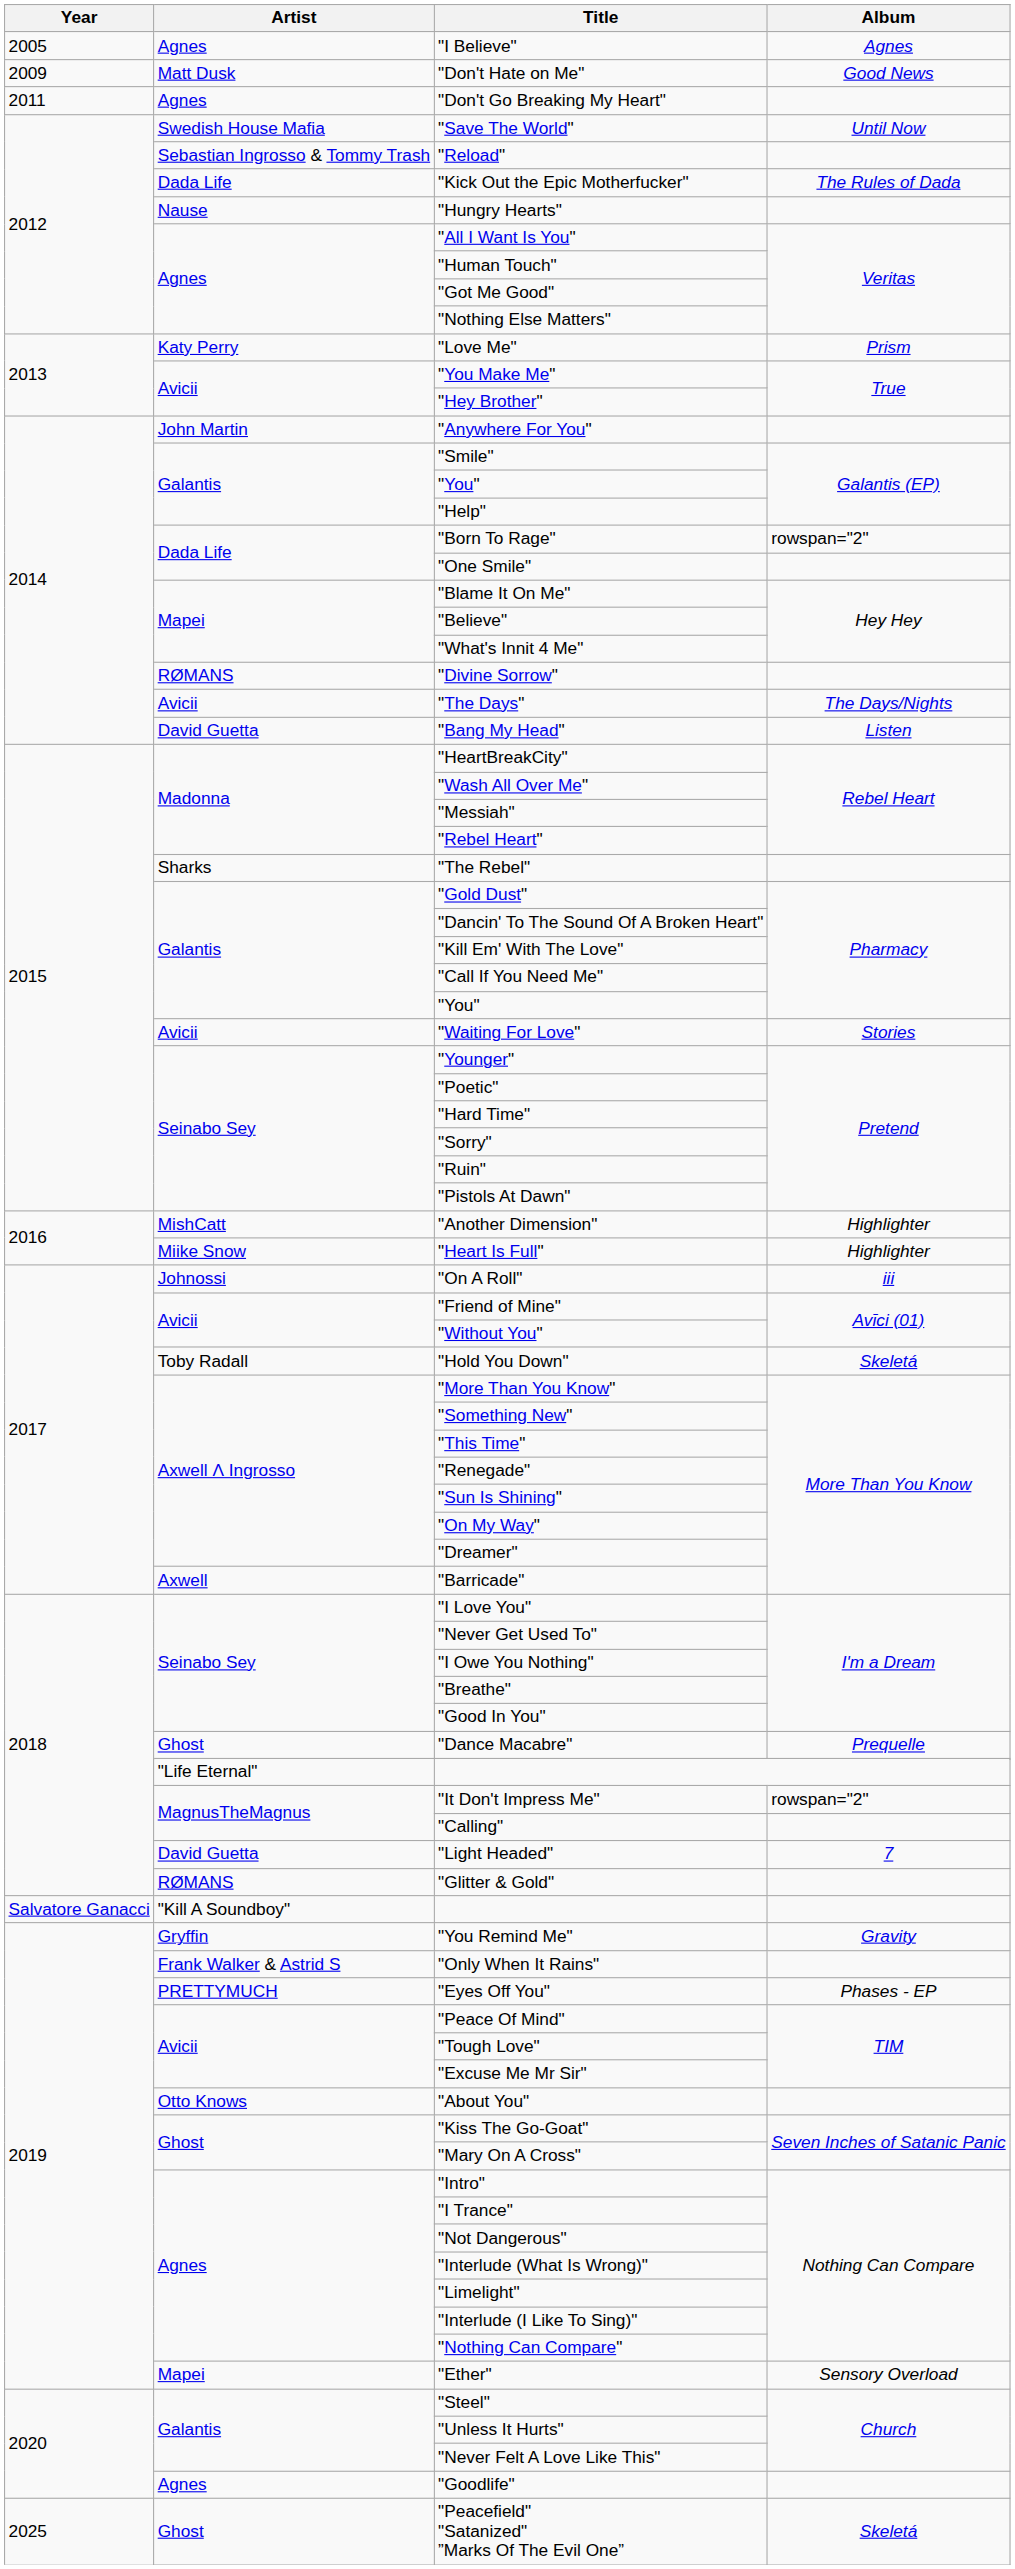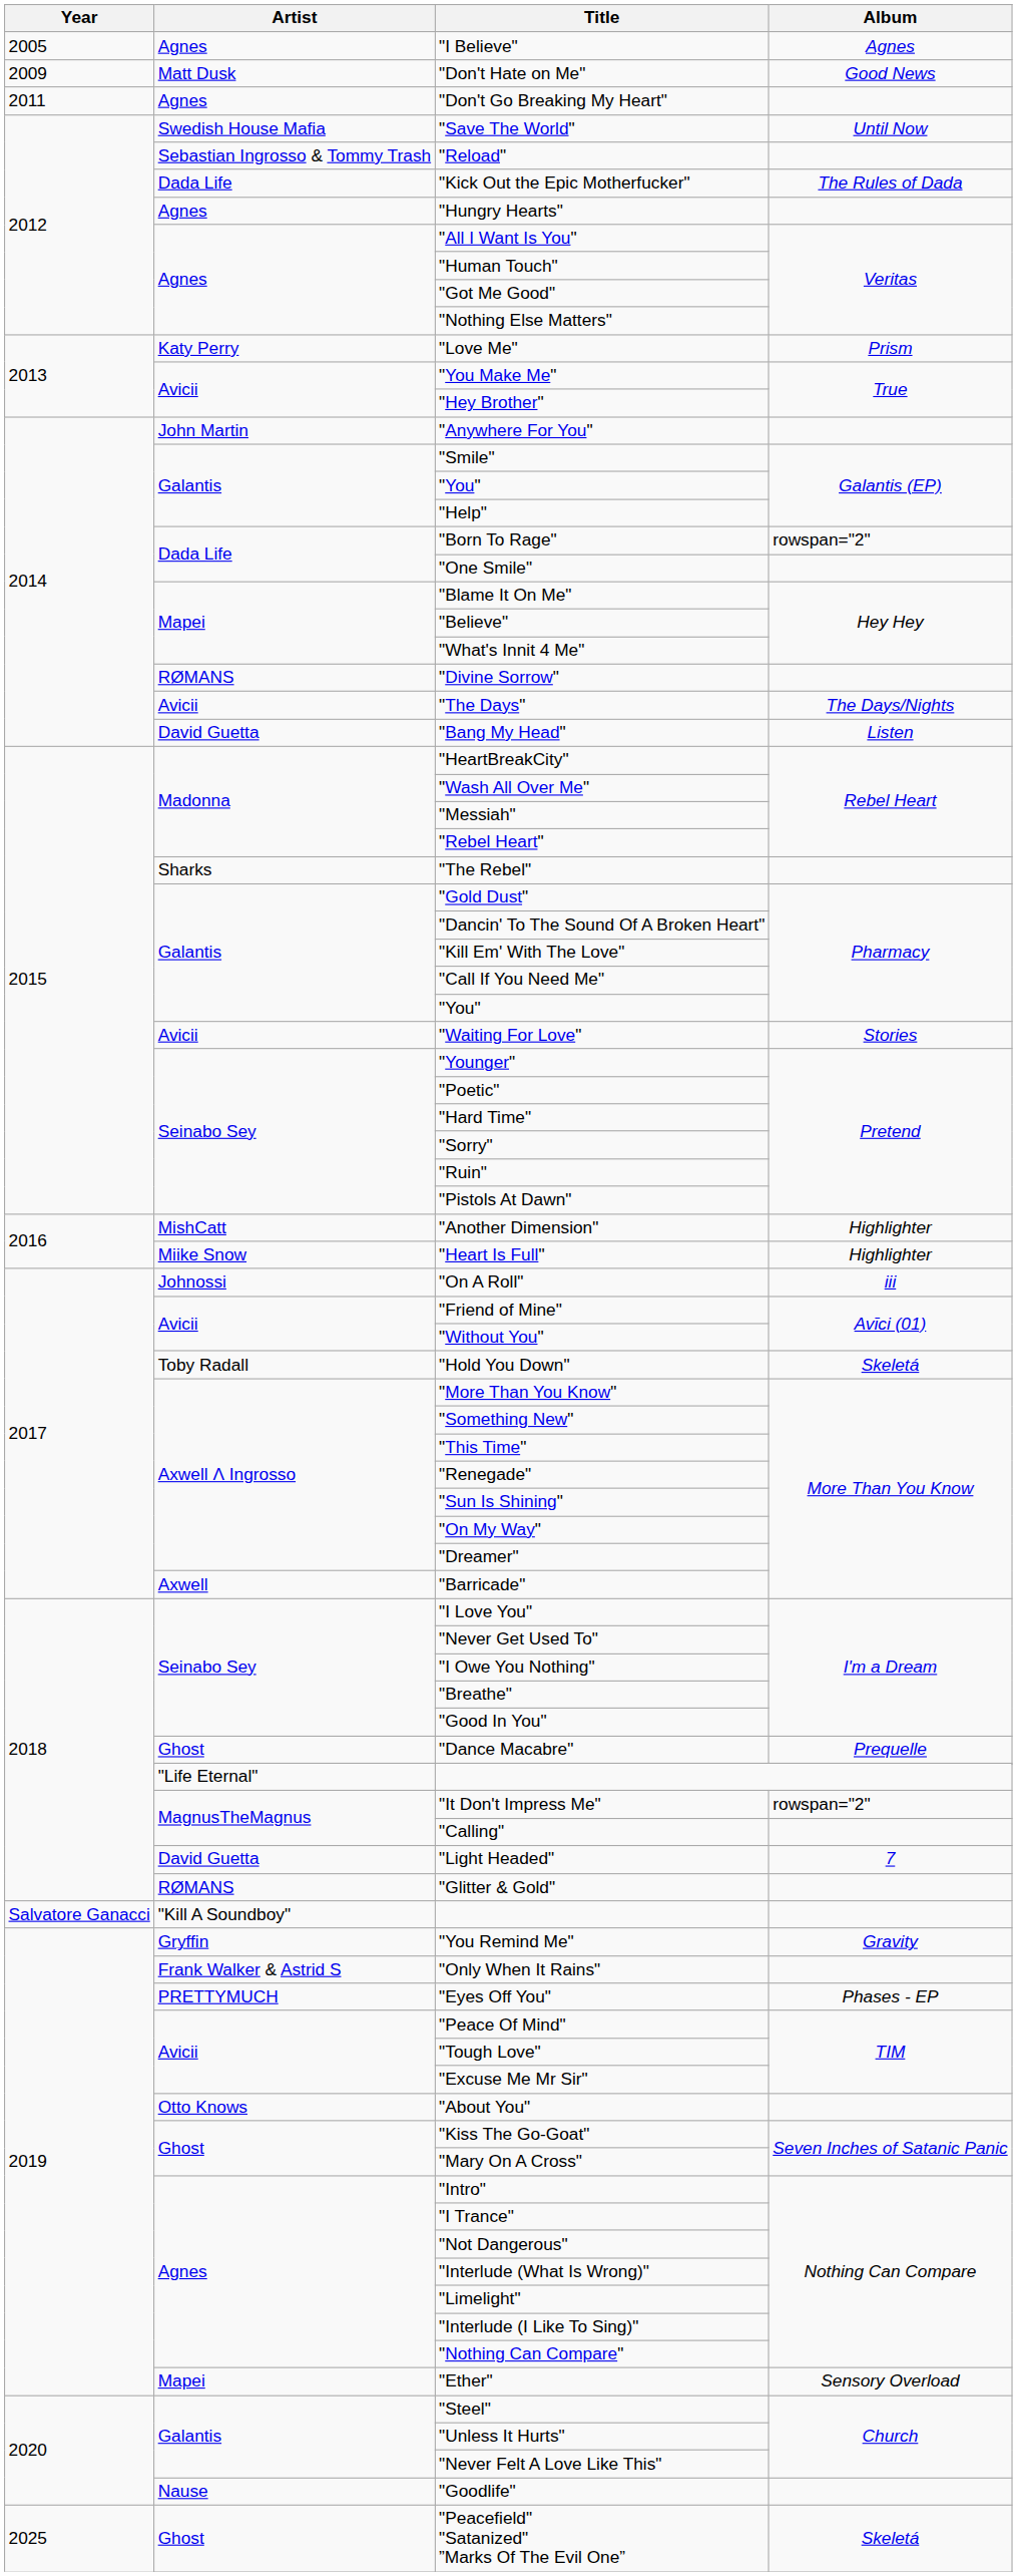"Hungry Hearts" | Artist: Nause -> Agnes
"Goodlife" | Artist: Agnes -> Nause
